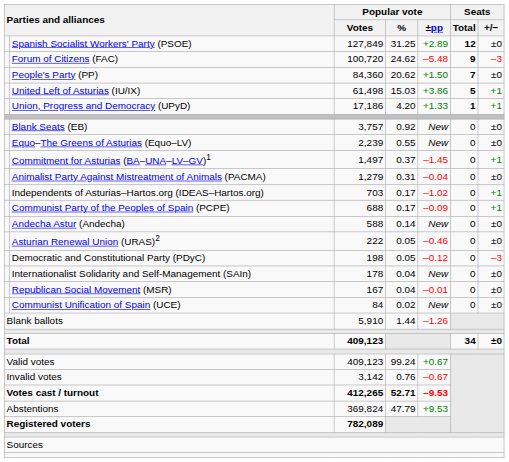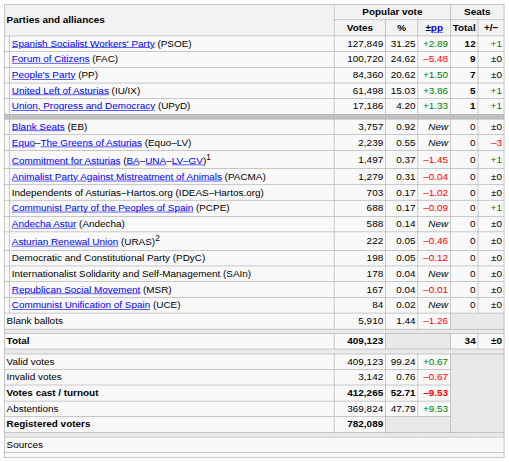Spanish Socialist Workers' Party (PSOE) | Seats / +/−: ±0 -> +1
Forum of Citizens (FAC) | Seats / +/−: –3 -> ±0
Equo–The Greens of Asturias (Equo–LV) | Seats / +/−: ±0 -> –3
Independents of Asturias–Hartos.org (IDEAS–Hartos.org) | Seats / +/−: +1 -> ±0
Democratic and Constitutional Party (PDyC) | Seats / +/−: –3 -> ±0
